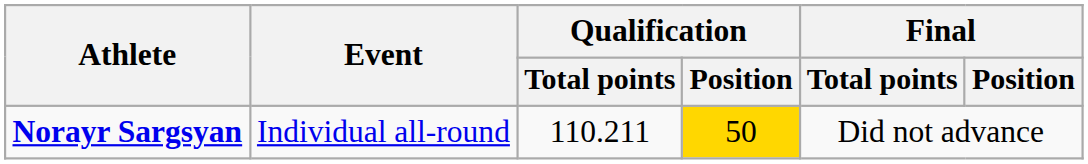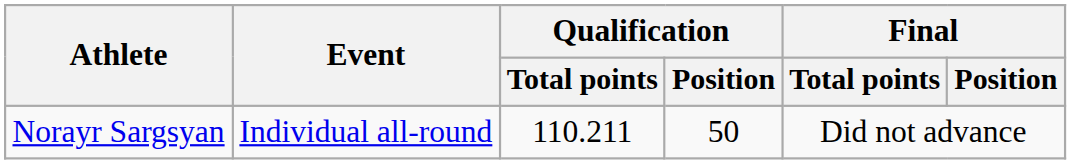row 3 | Athlete: bold -> normal
row 3 | Qualification / Position: gold background -> no background
